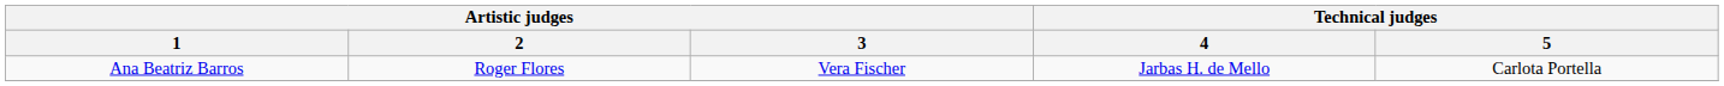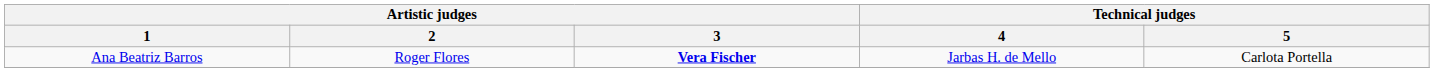Ana Beatriz Barros | Artistic judges / 3: normal -> bold
